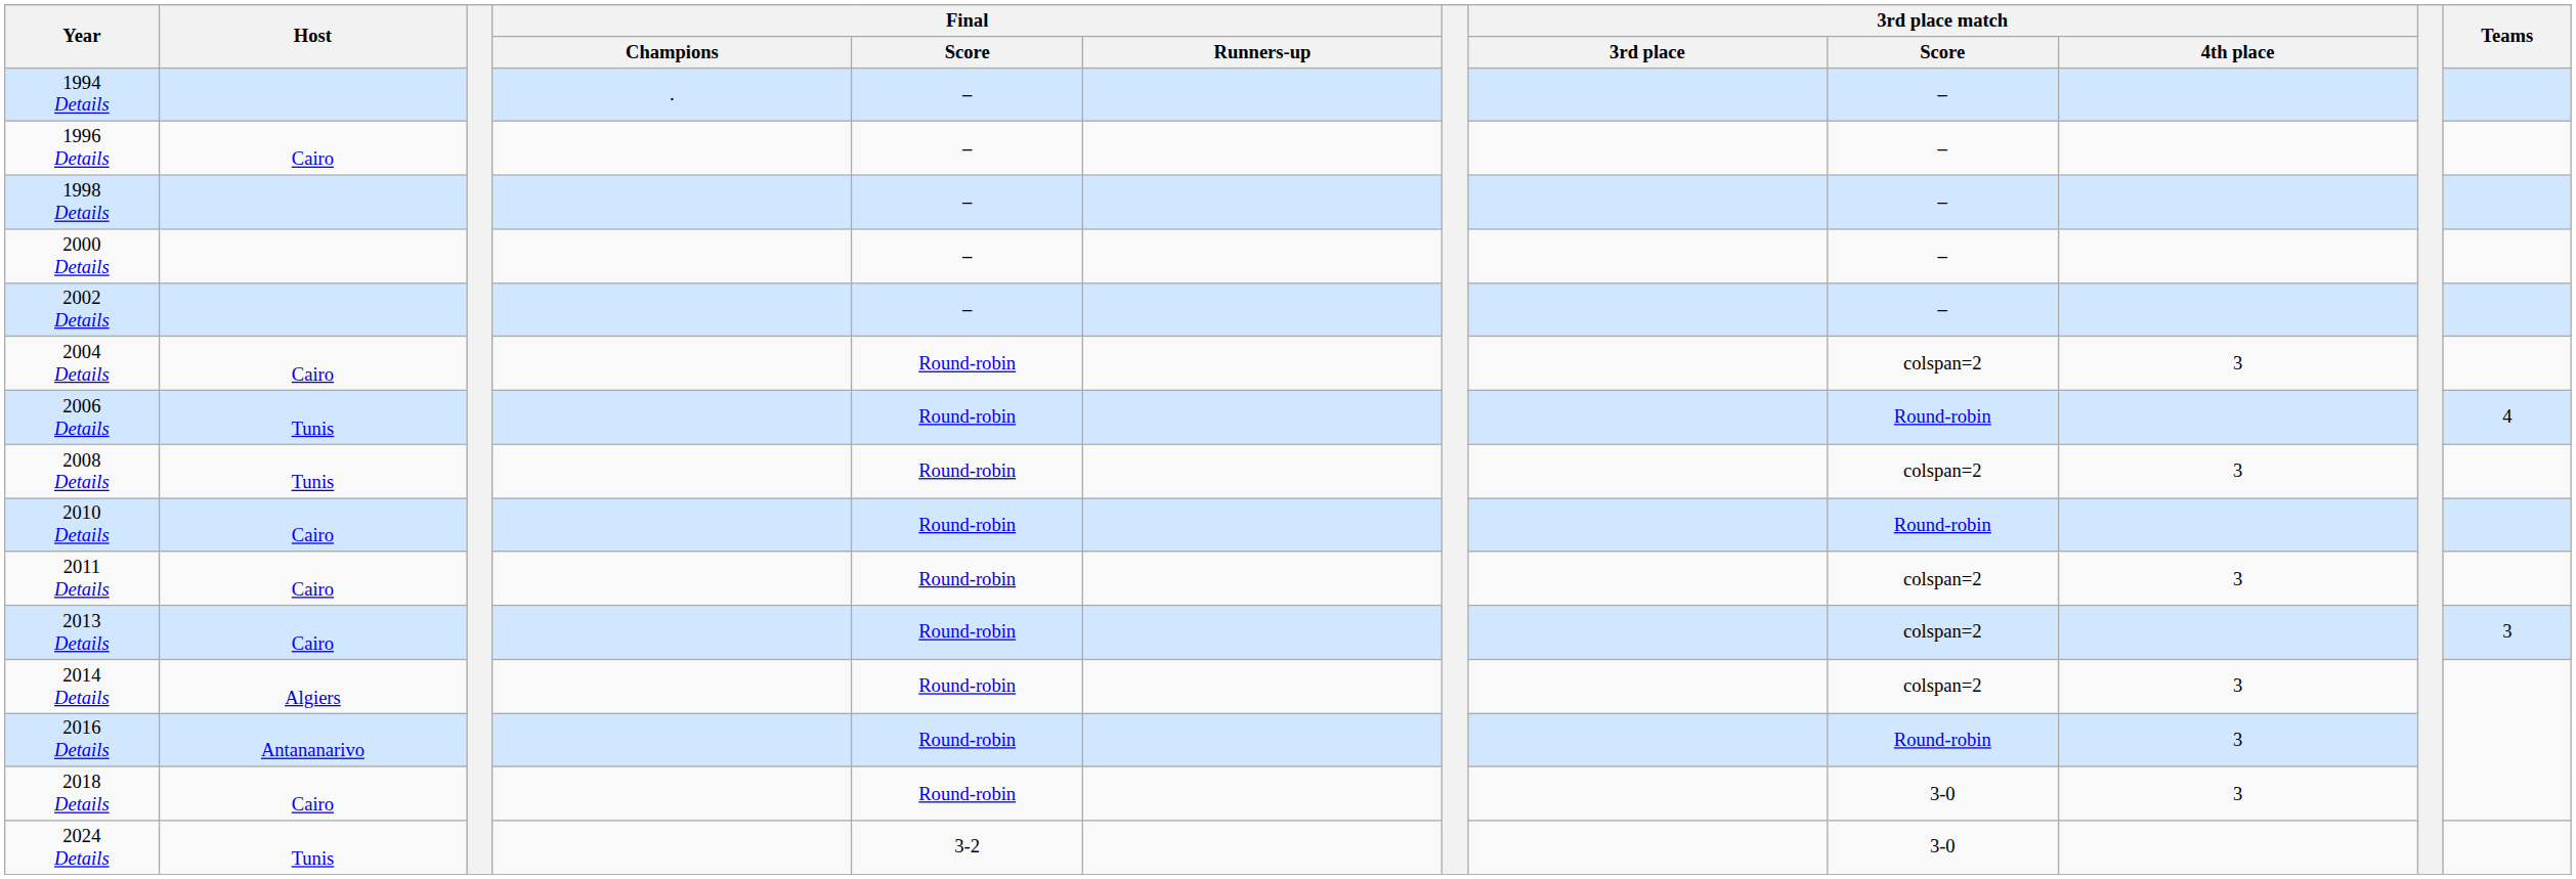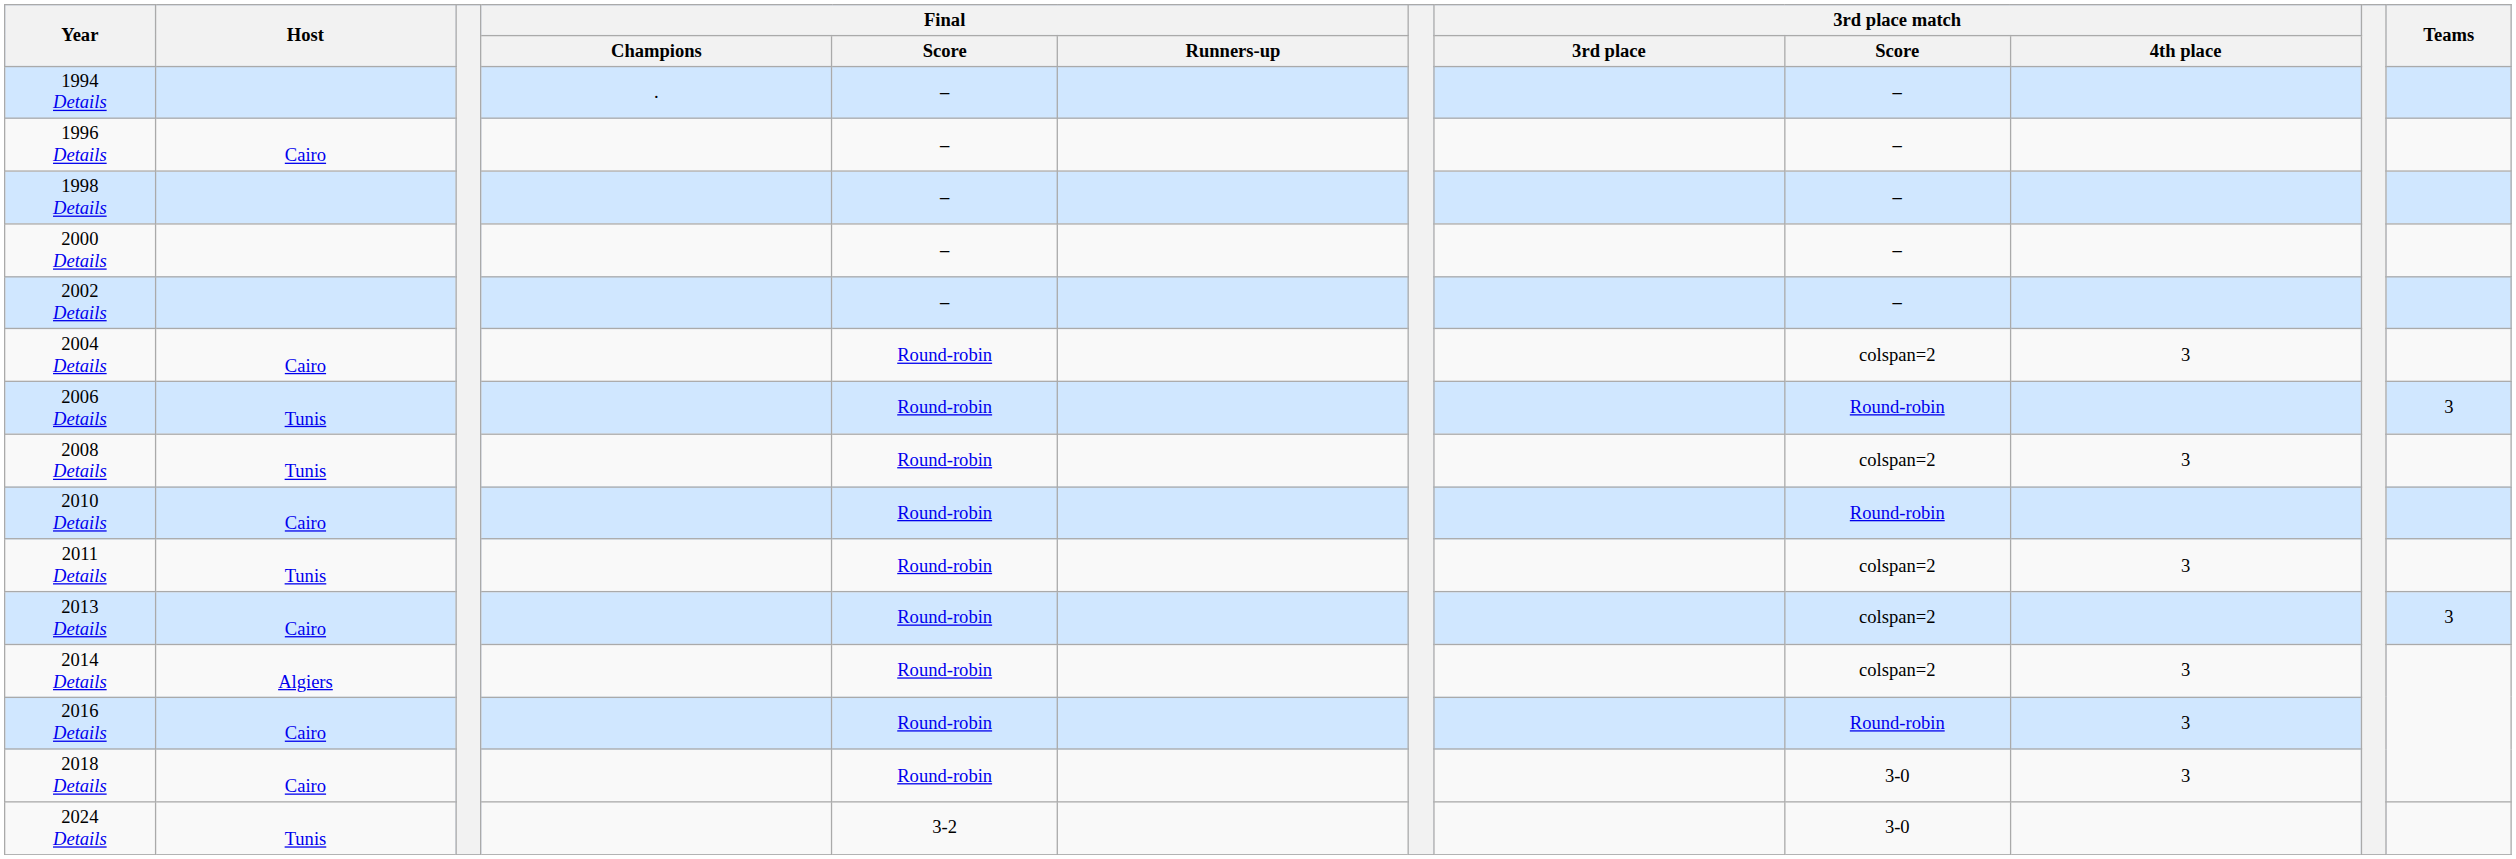2006 Details | Teams: 4 -> 3
2011 Details | Host: Cairo -> Tunis
2016 Details | Host: Antananarivo -> Cairo
